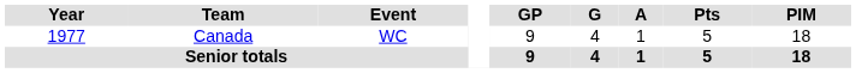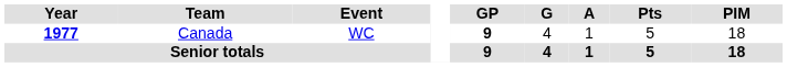Canada | Year: normal -> bold
Canada | GP: normal -> bold
